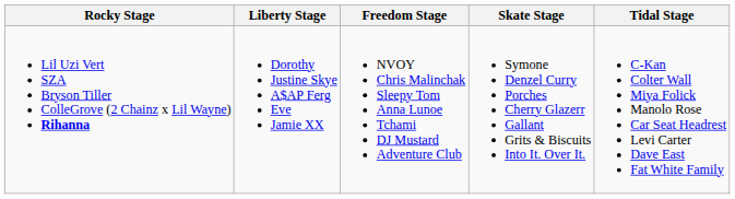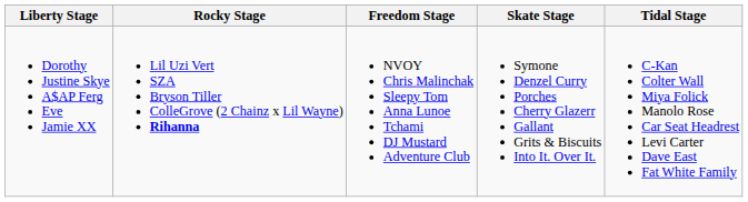columns swapped: Rocky Stage <-> Liberty Stage
